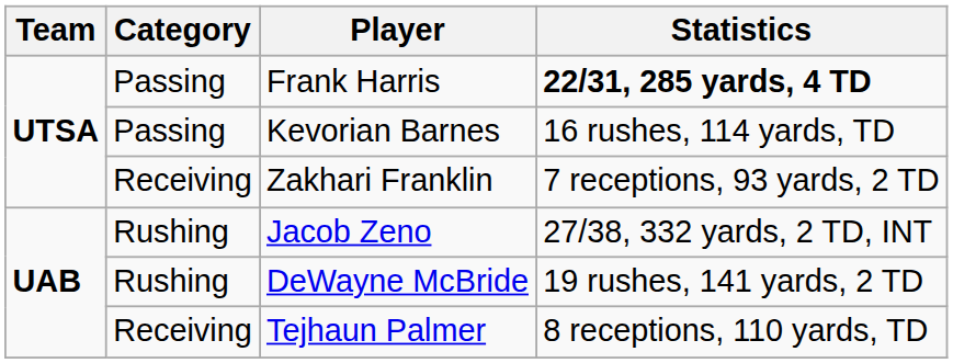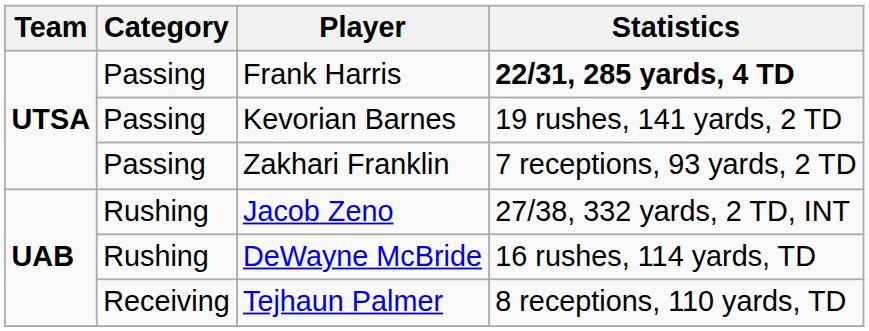Kevorian Barnes | Statistics: 16 rushes, 114 yards, TD -> 19 rushes, 141 yards, 2 TD
Zakhari Franklin | Category: Receiving -> Passing
DeWayne McBride | Statistics: 19 rushes, 141 yards, 2 TD -> 16 rushes, 114 yards, TD
